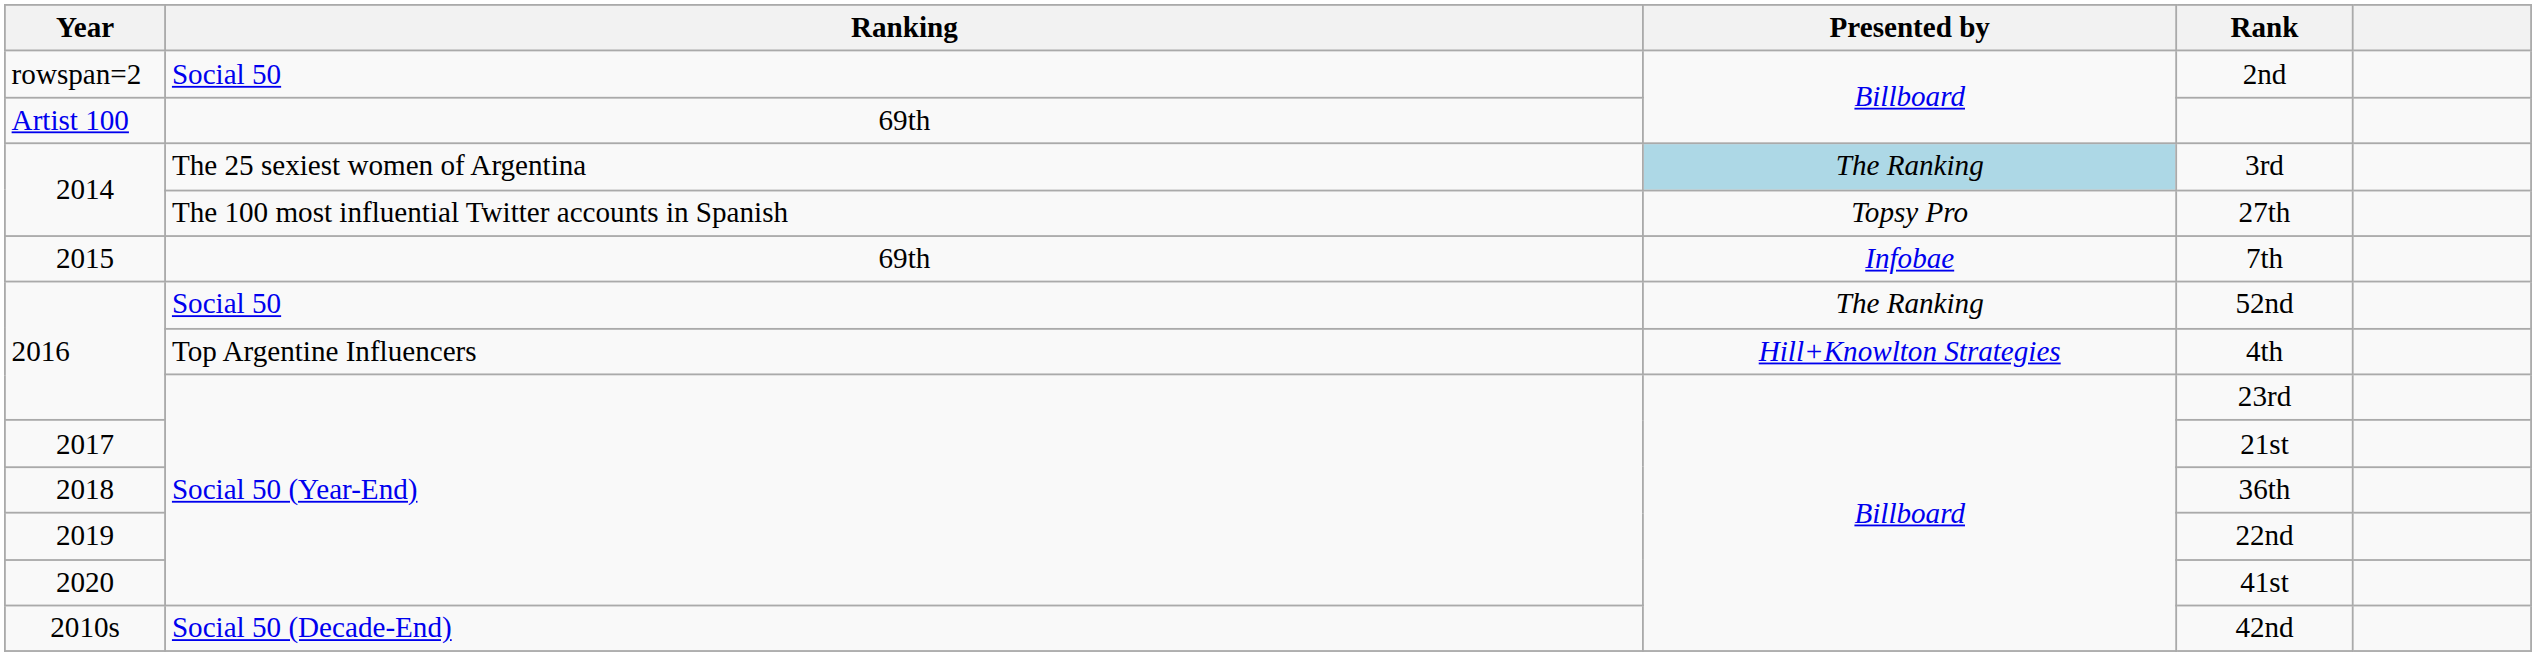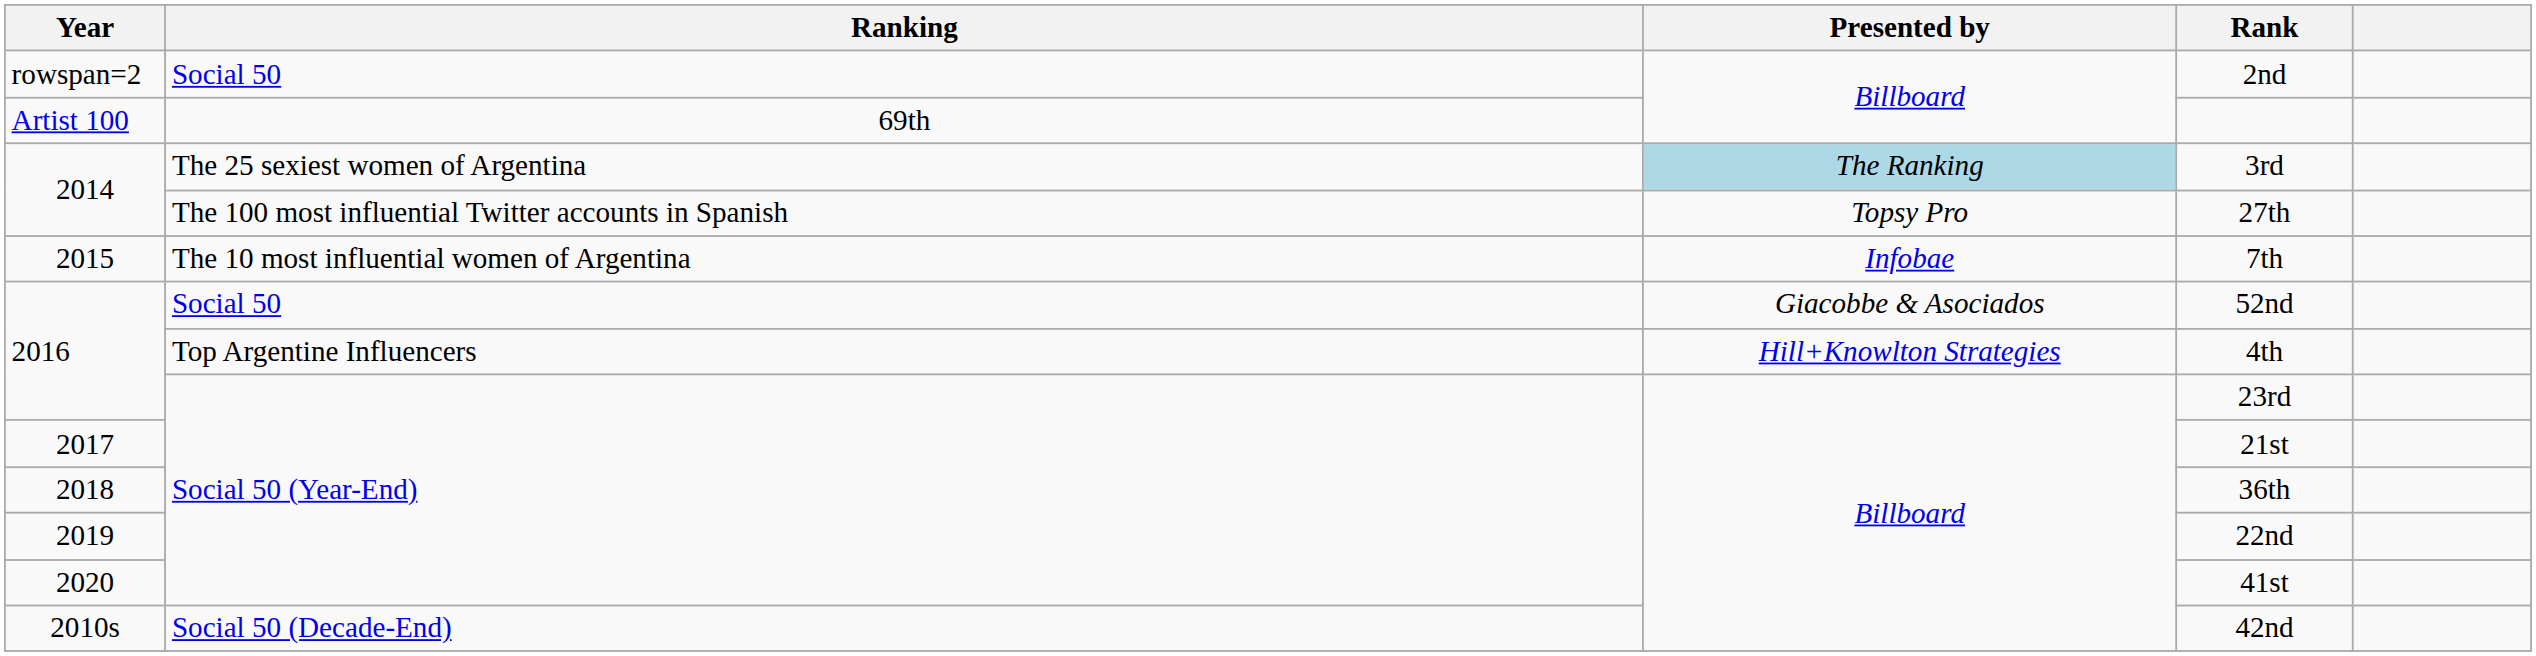7th | Ranking: 69th -> The 10 most influential women of Argentina
52nd | Presented by: The Ranking -> Giacobbe & Asociados
